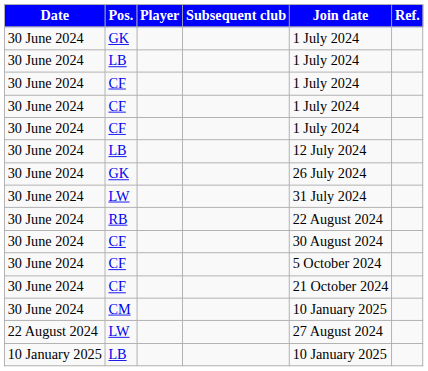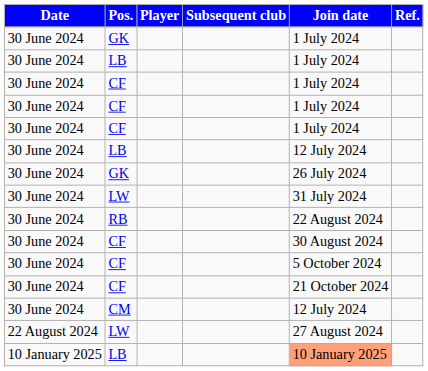CM | Join date: 10 January 2025 -> 12 July 2024
10 January 2025 / LB | Join date: no background -> lightsalmon background
